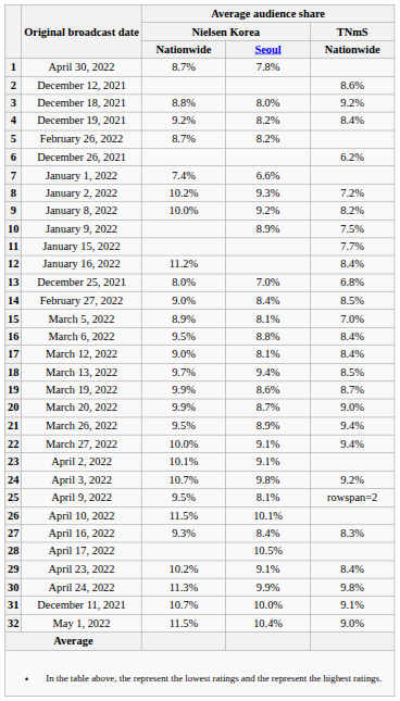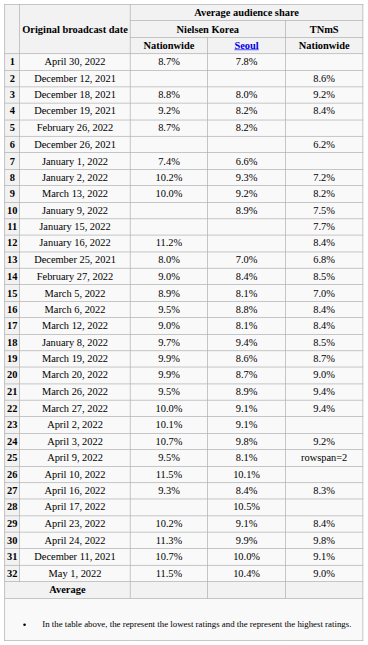9 | Original broadcast date: January 8, 2022 -> March 13, 2022
18 | Original broadcast date: March 13, 2022 -> January 8, 2022
